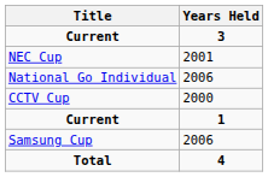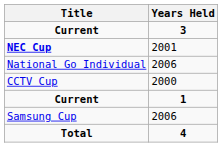row 3 | Title: normal -> bold
